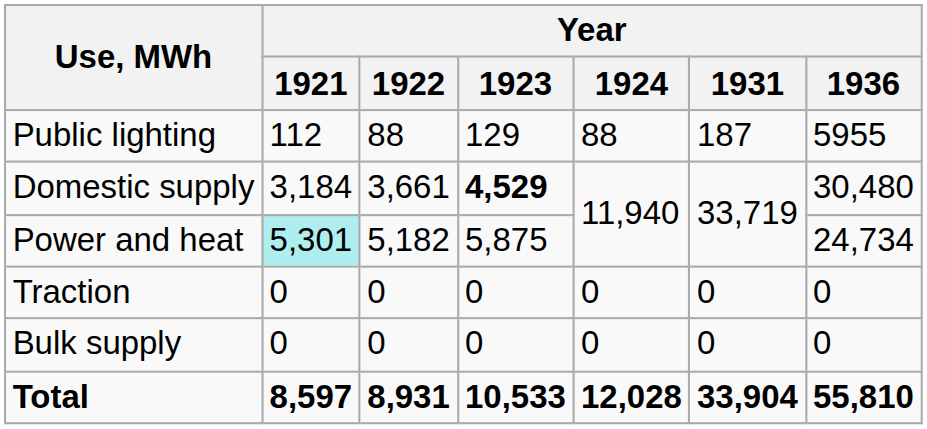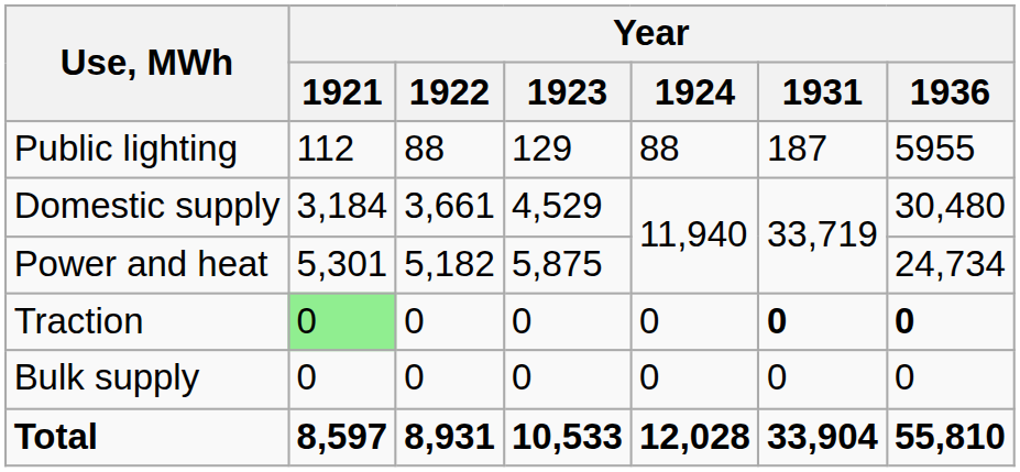Domestic supply | Year / 1923: bold -> normal
Power and heat | Year / 1921: paleturquoise background -> no background
Traction | Year / 1921: no background -> lightgreen background
Traction | Year / 1931: normal -> bold
Traction | Year / 1936: normal -> bold
